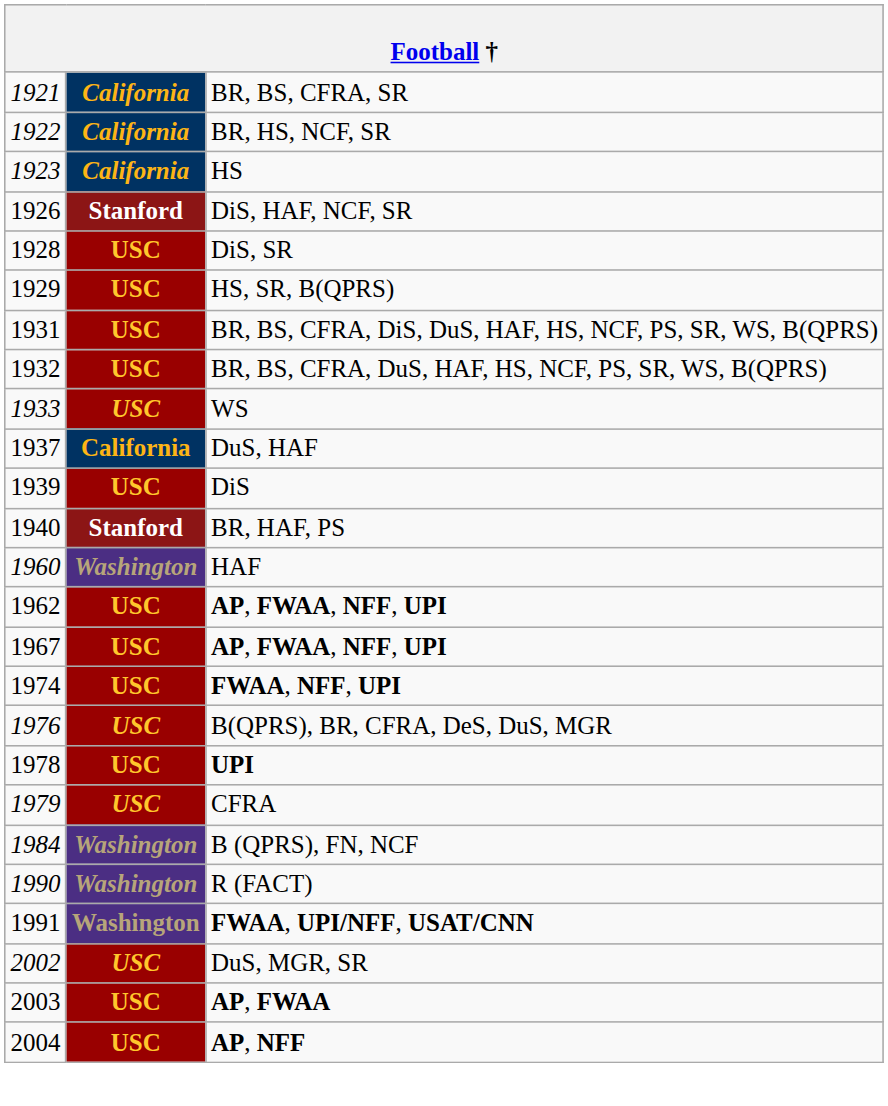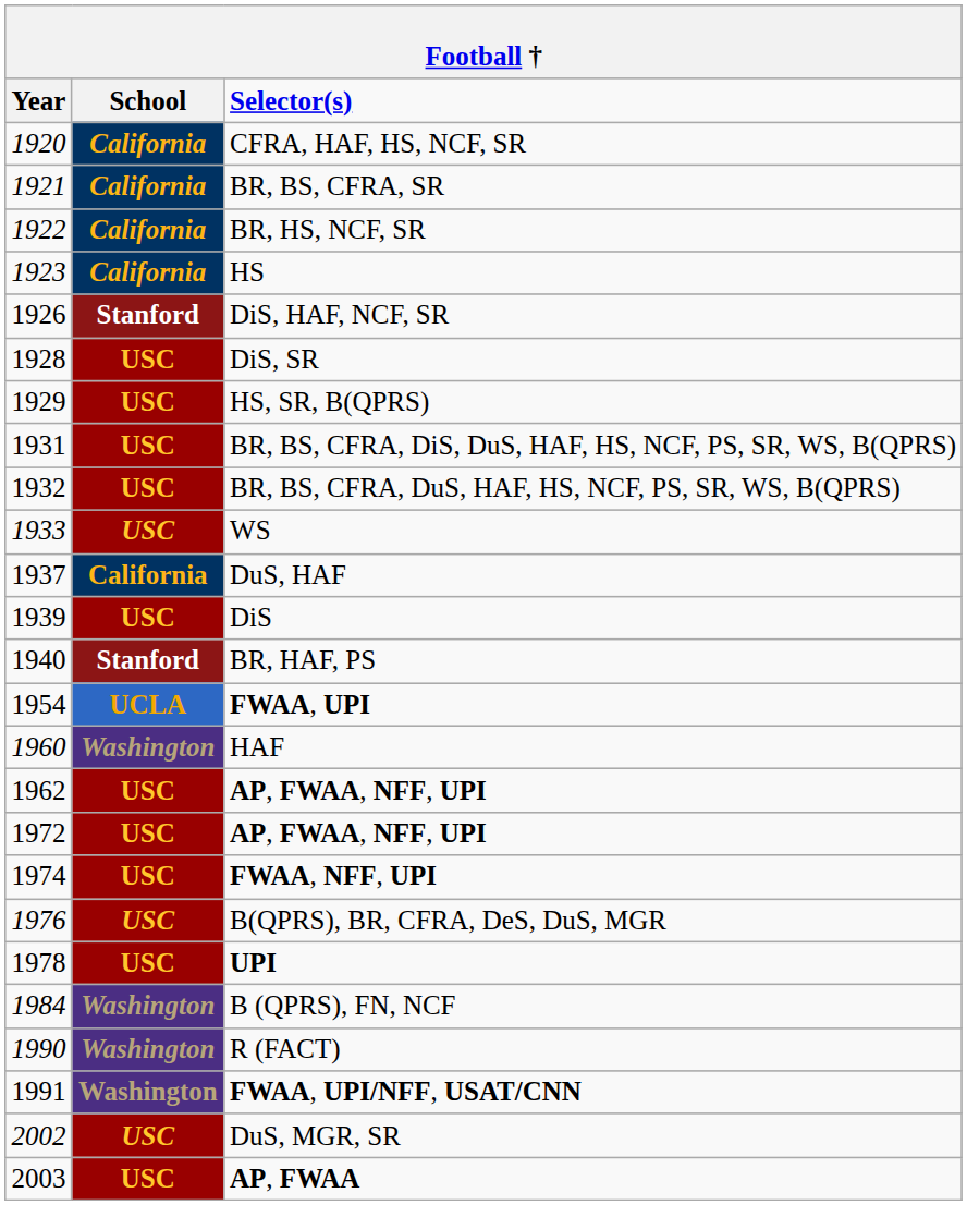+ row: Year | School | Selector(s)
+ row: 1920 | California | CFRA, HAF, HS, NCF, SR
+ row: 1954 | UCLA | FWAA, UPI
- row: 1967 | USC | AP, FWAA, NFF, UPI
+ row: 1972 | USC | AP, FWAA, NFF, UPI
- row: 1979 | USC | CFRA
- row: 2004 | USC | AP, NFF
